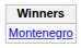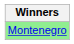row 2 | column 1: no background -> lightgreen background
